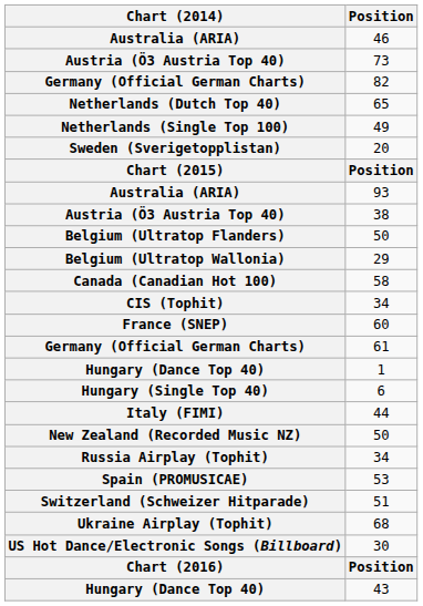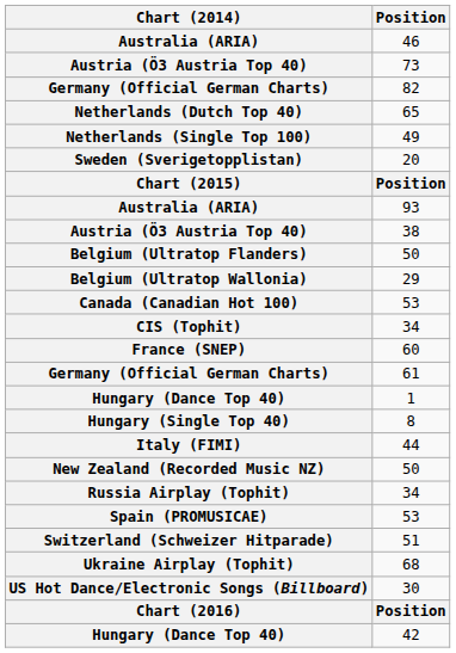row 13 | Position: 58 -> 53
row 18 | Position: 6 -> 8
row 27 | Position: 43 -> 42
